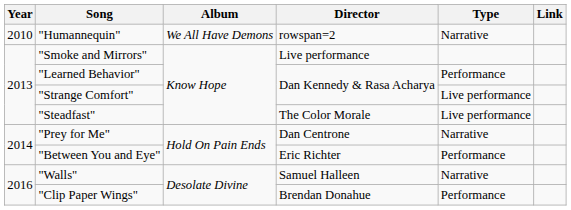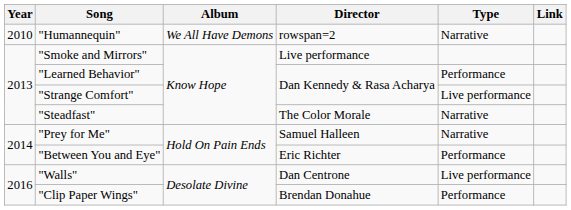"Steadfast" | Type: Live performance -> Narrative
"Prey for Me" | Director: Dan Centrone -> Samuel Halleen
"Walls" | Director: Samuel Halleen -> Dan Centrone
"Walls" | Type: Narrative -> Live performance
